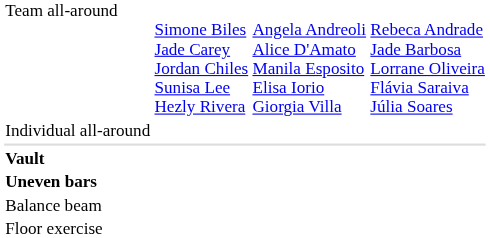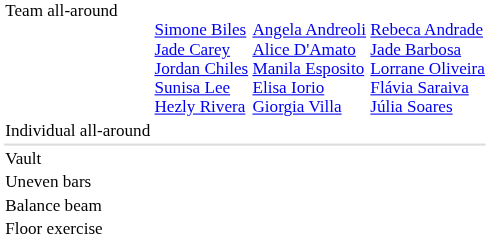Vault | column 1: bold -> normal
Uneven bars | column 1: bold -> normal
